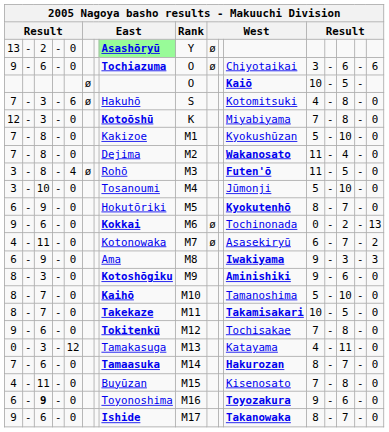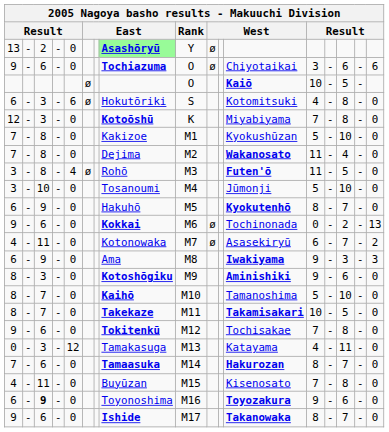row 6 | column 1: 7 -> 6
row 6 | column 8: Hakuhō -> Hokutōriki
row 12 | column 8: Hokutōriki -> Hakuhō
